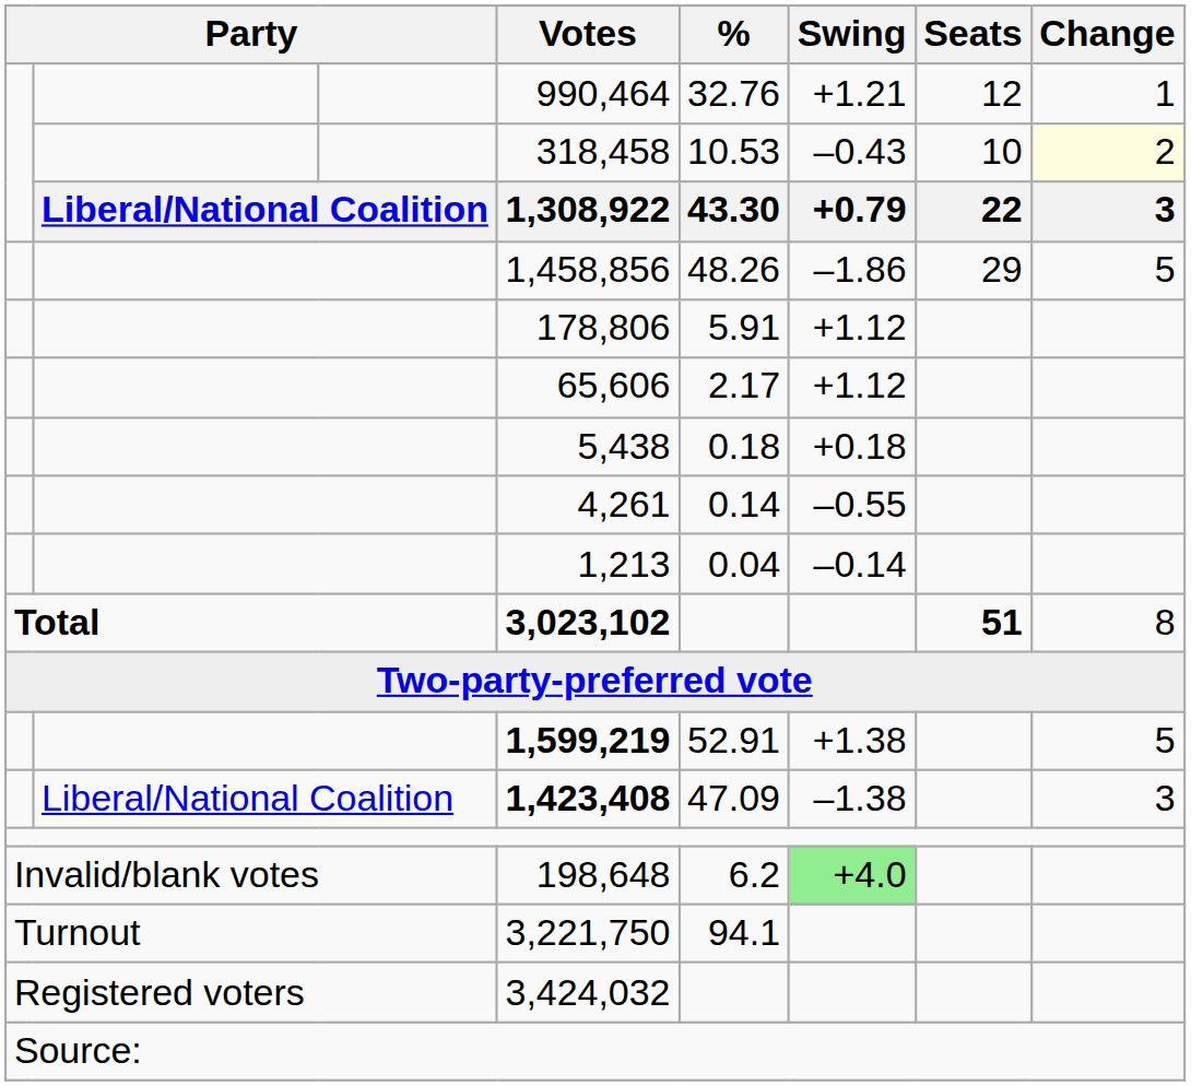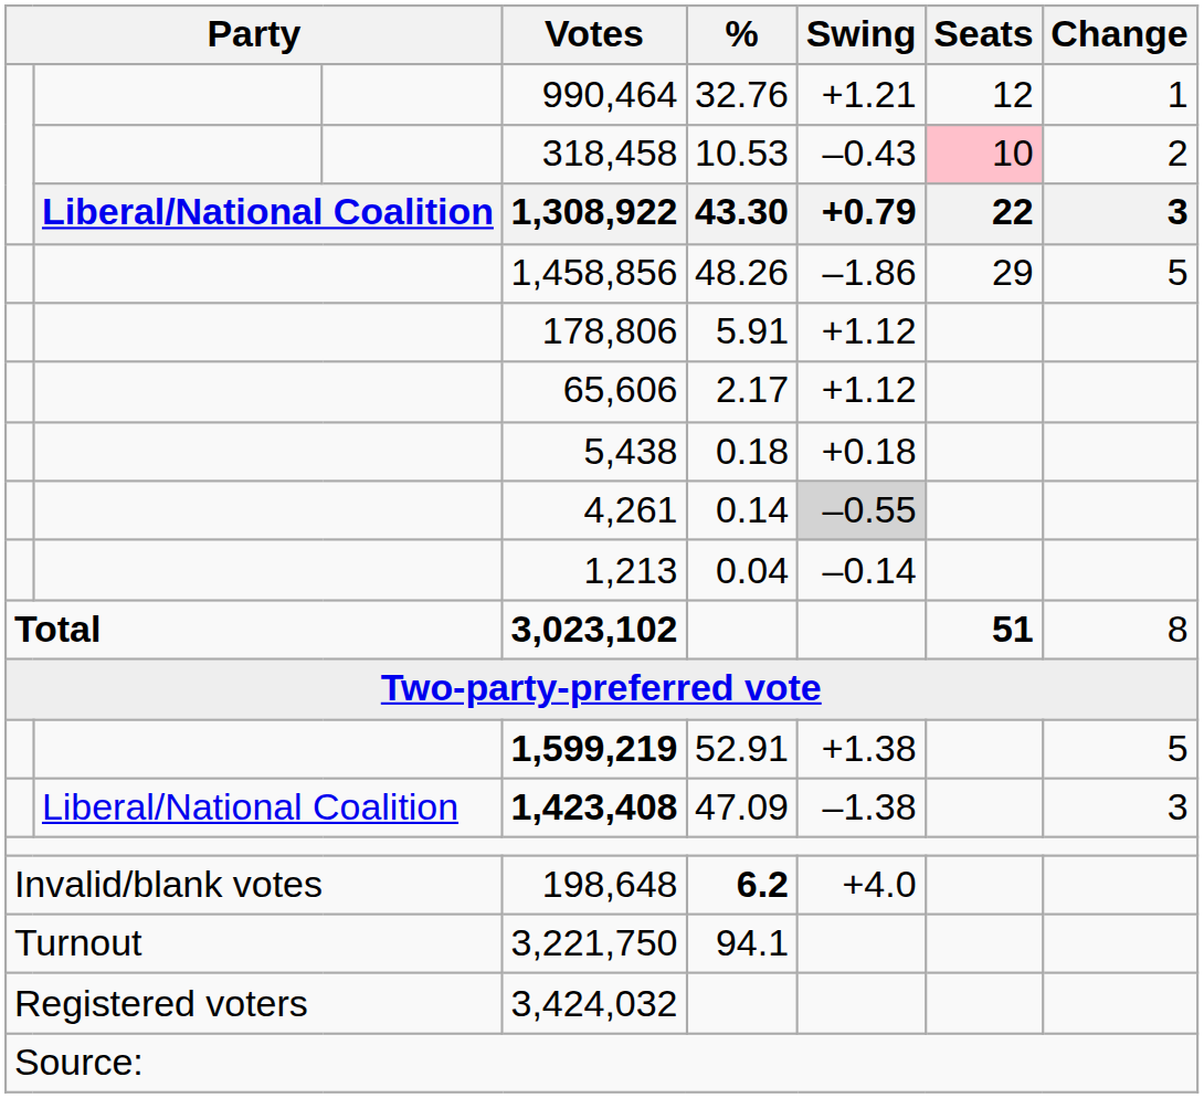318,458 | Seats: no background -> pink background
318,458 | Change: lightyellow background -> no background
4,261 | Swing: no background -> lightgrey background
198,648 | %: normal -> bold
198,648 | Swing: lightgreen background -> no background
